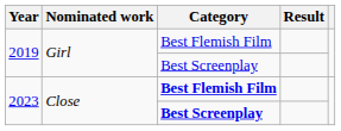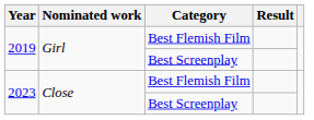2023 / Best Flemish Film | Category: bold -> normal
2023 / Best Screenplay | Category: bold -> normal
